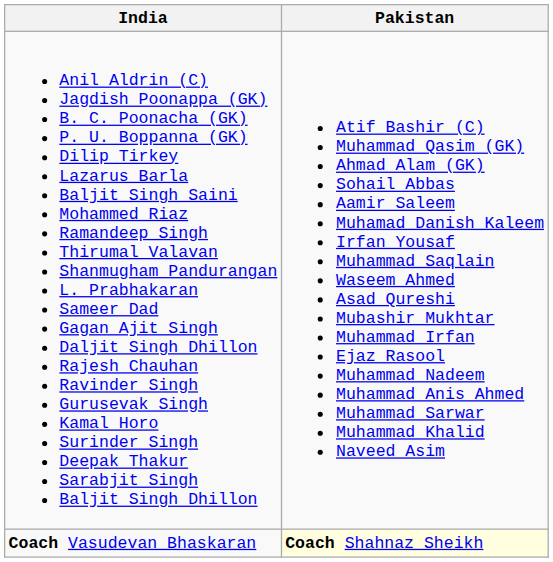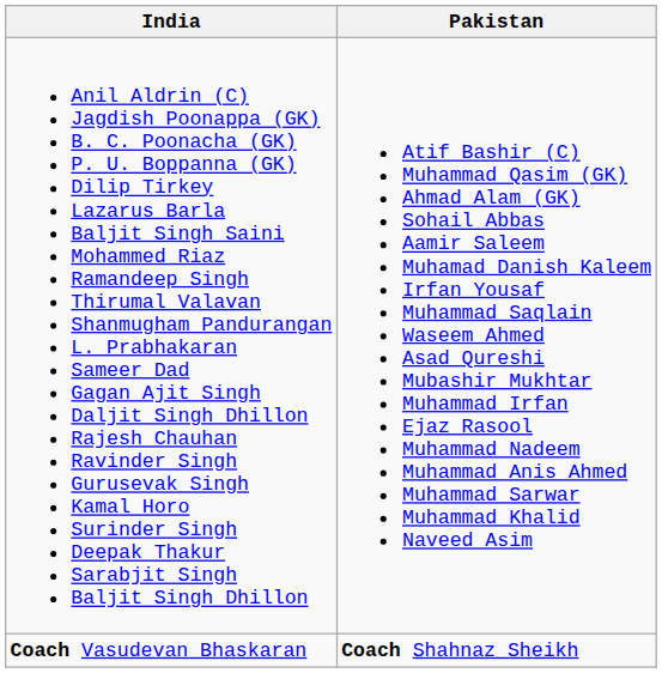Coach Vasudevan Bhaskaran | Pakistan: lightyellow background -> no background
